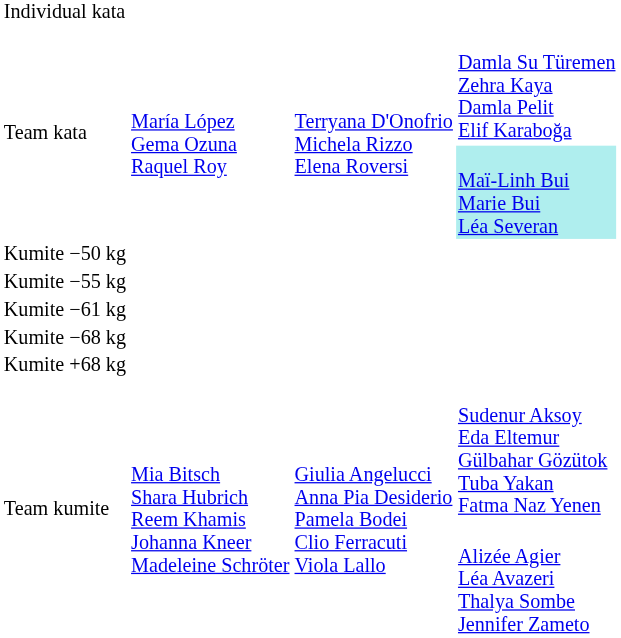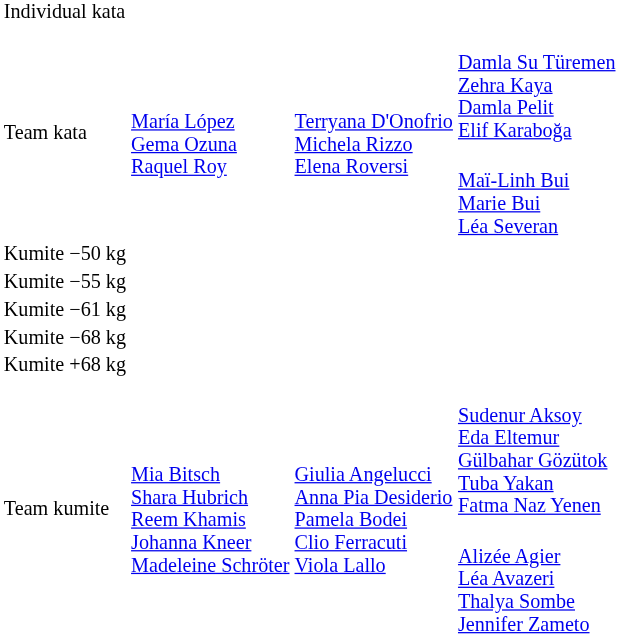Team kata / Maï-Linh Bui Marie Bui Léa Severan | column 4: paleturquoise background -> no background
